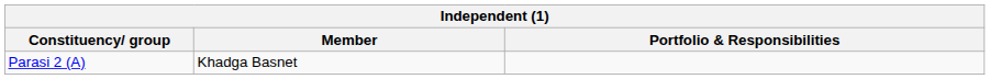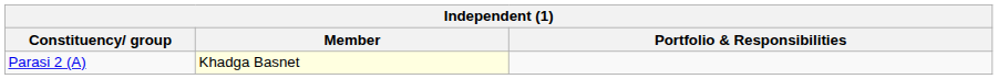Parasi 2 (A) | Member: no background -> lightyellow background
